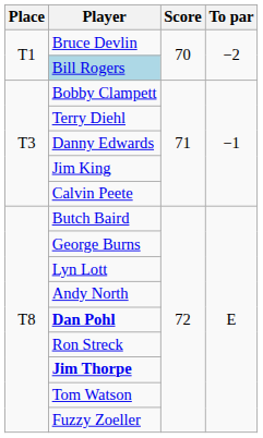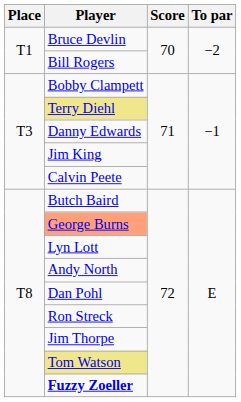Bill Rogers | Player: lightblue background -> no background
Terry Diehl | Player: no background -> khaki background
George Burns | Player: no background -> lightsalmon background
Dan Pohl | Player: bold -> normal
Jim Thorpe | Player: bold -> normal
Tom Watson | Player: no background -> khaki background
Fuzzy Zoeller | Player: normal -> bold
